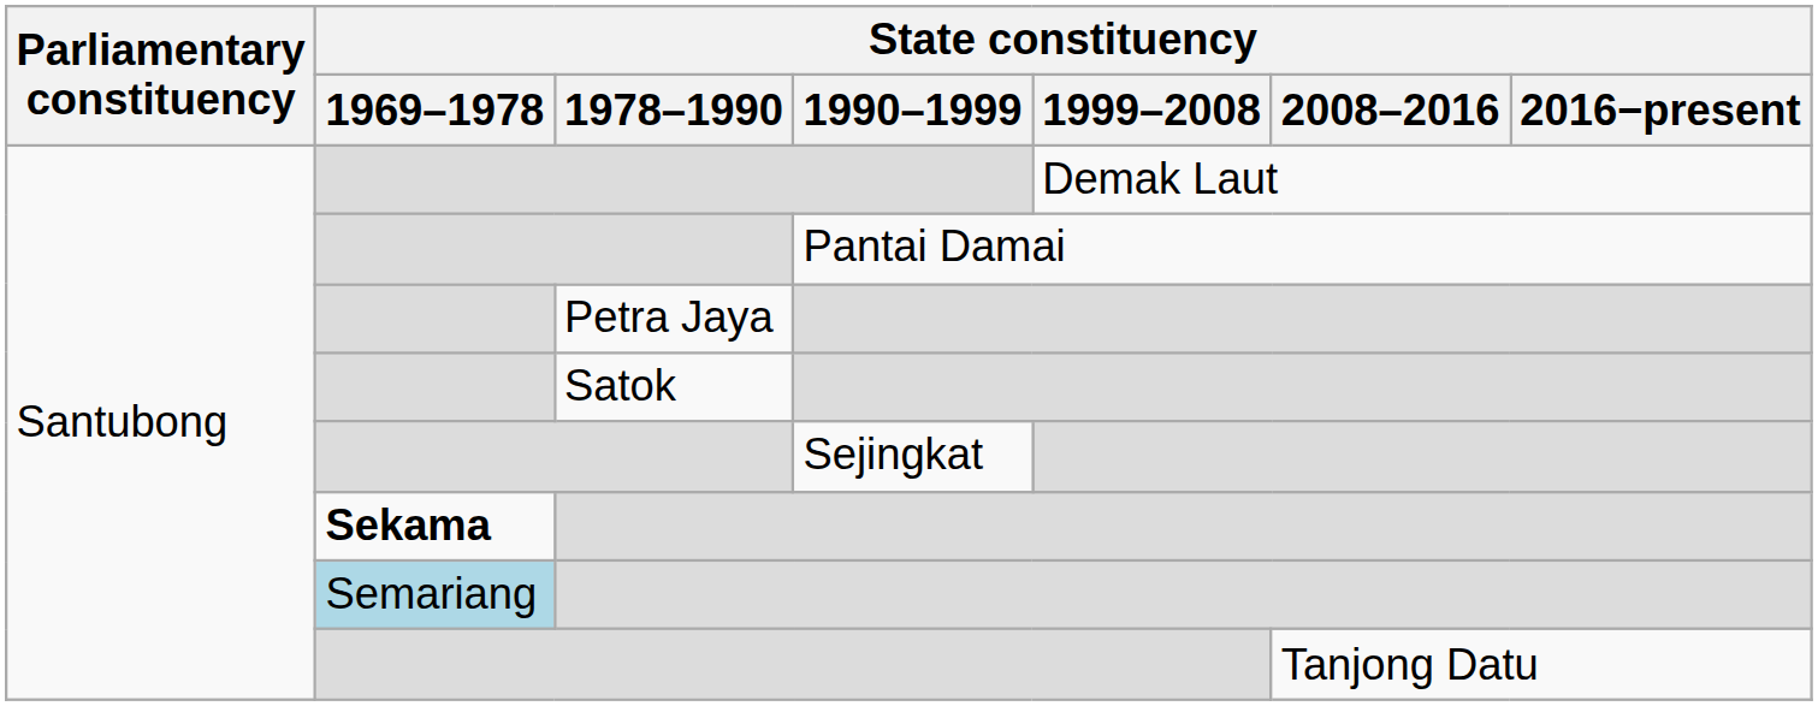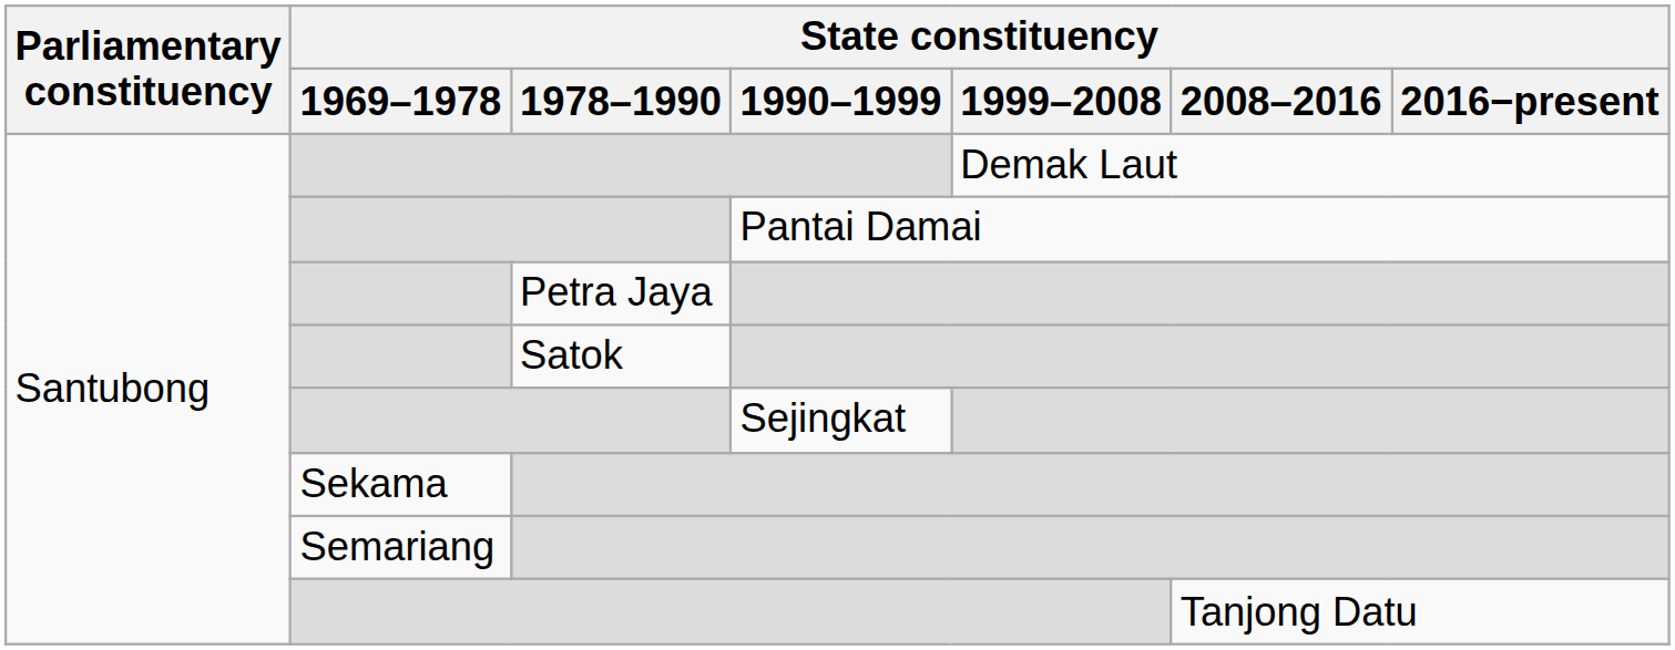Sekama | State constituency / 1969–1978: bold -> normal
Semariang | State constituency / 1969–1978: lightblue background -> no background
